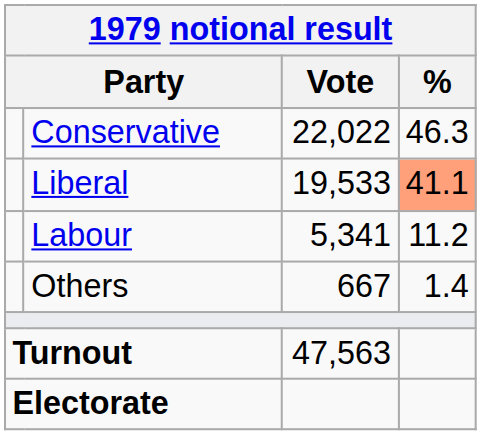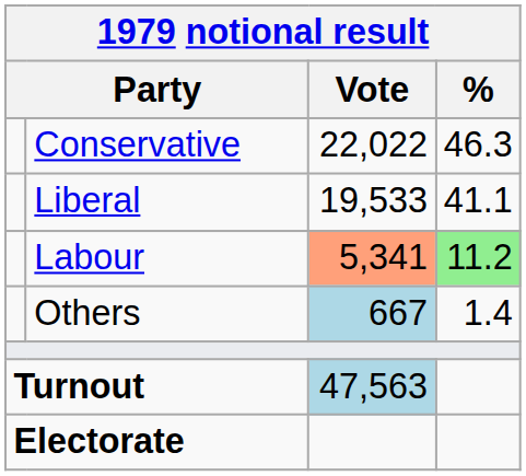Liberal | %: lightsalmon background -> no background
Labour | Vote: no background -> lightsalmon background
Labour | %: no background -> lightgreen background
Others | Vote: no background -> lightblue background
Turnout | Vote: no background -> lightblue background
